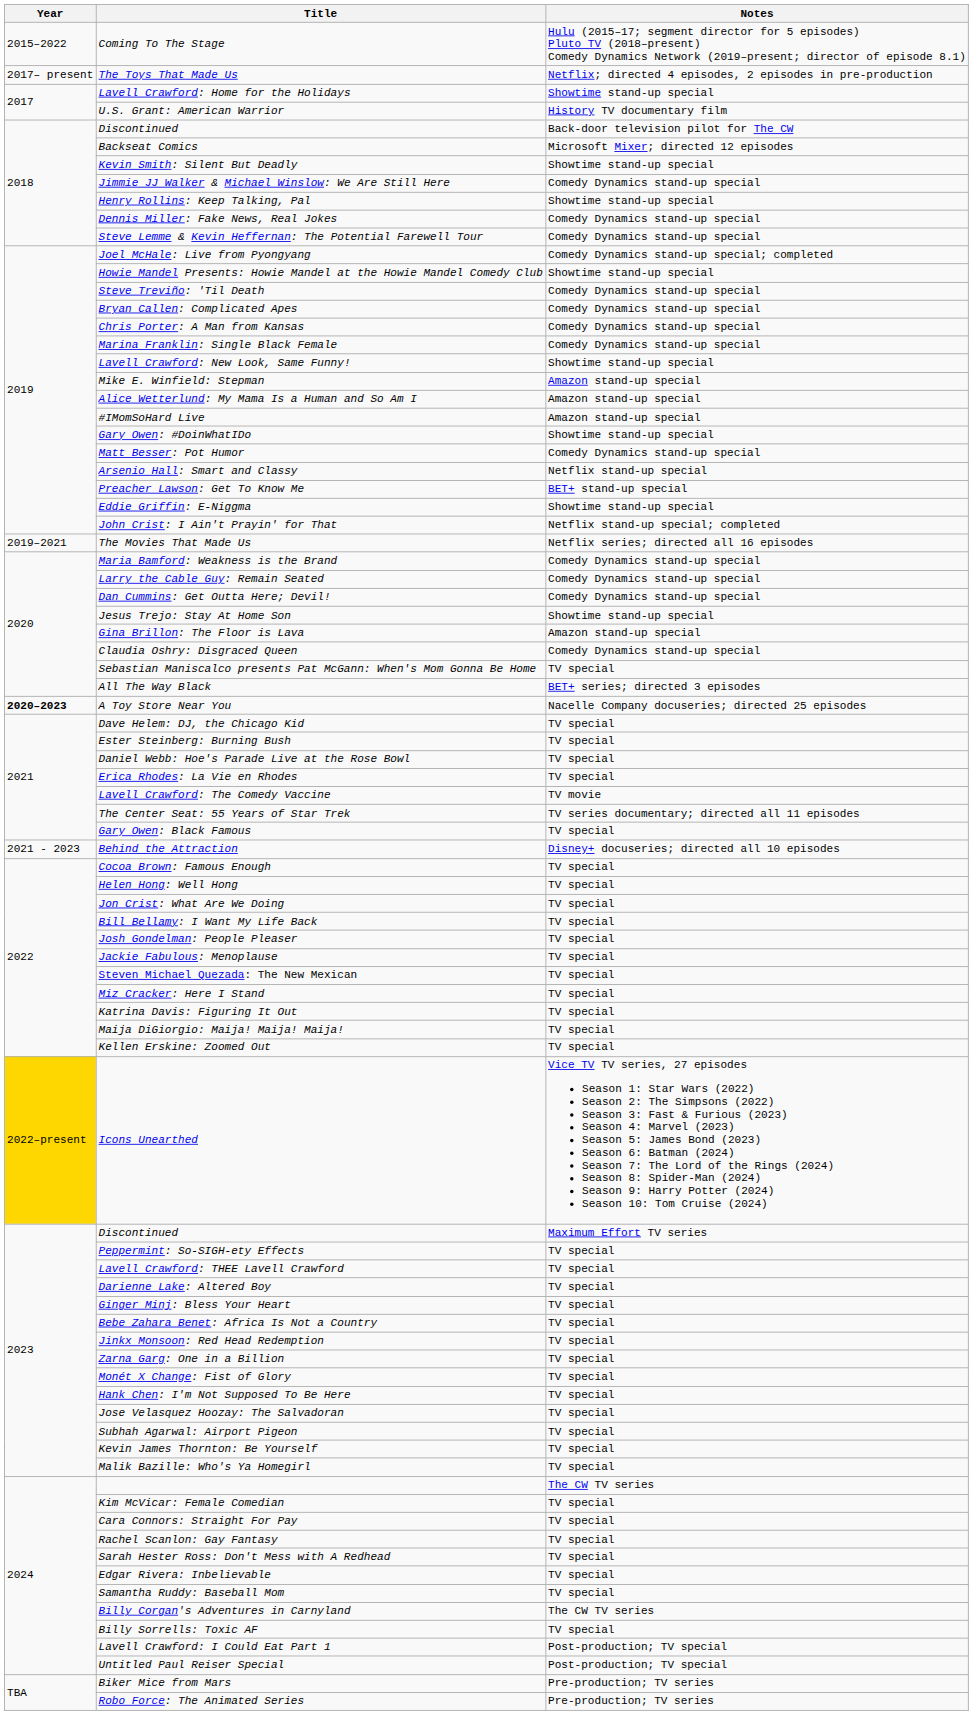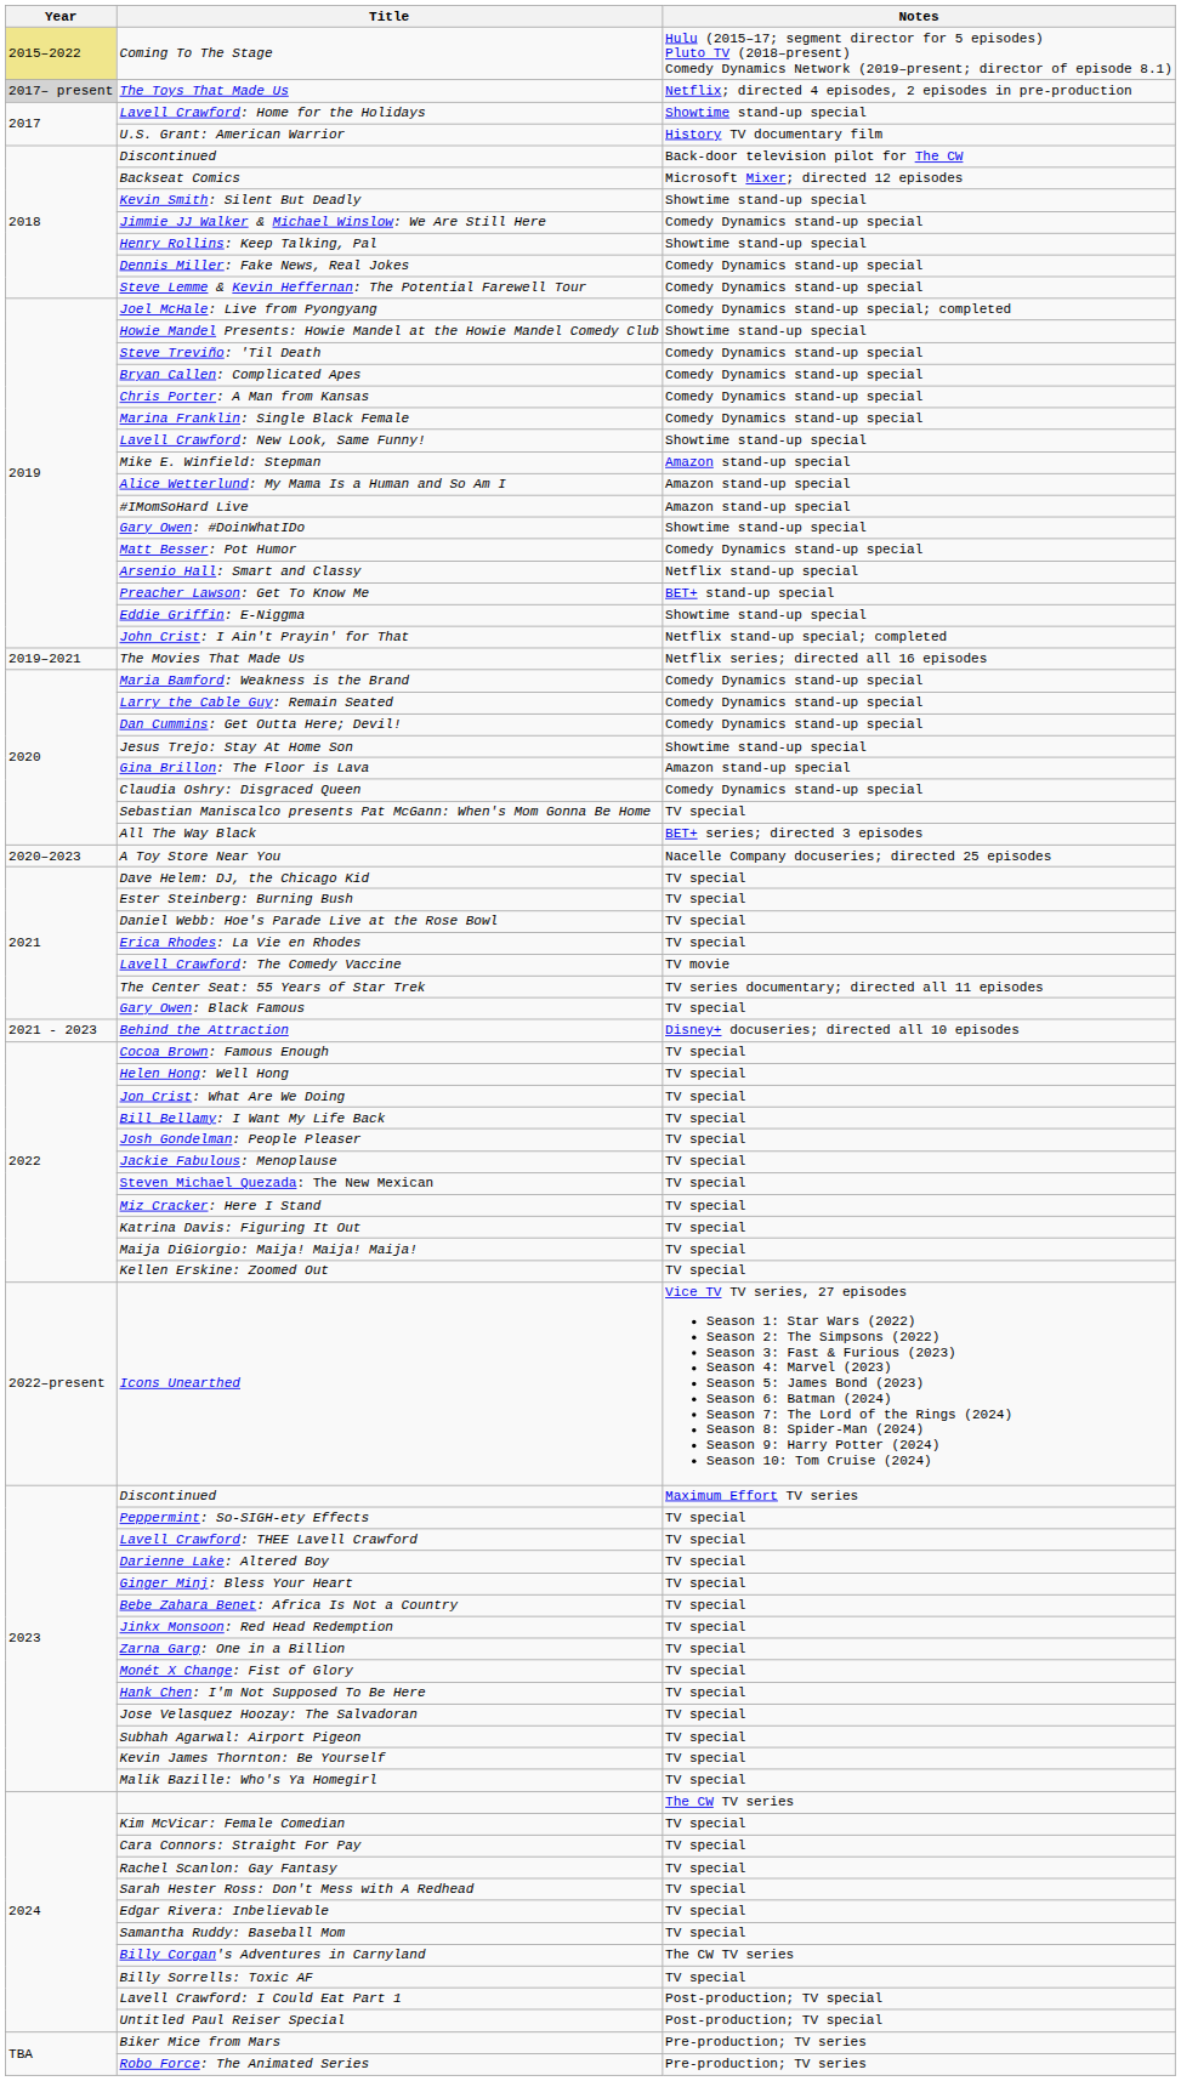Coming To The Stage | Year: no background -> khaki background
The Toys That Made Us | Year: no background -> lightgrey background
A Toy Store Near You | Year: bold -> normal
Icons Unearthed | Year: gold background -> no background
